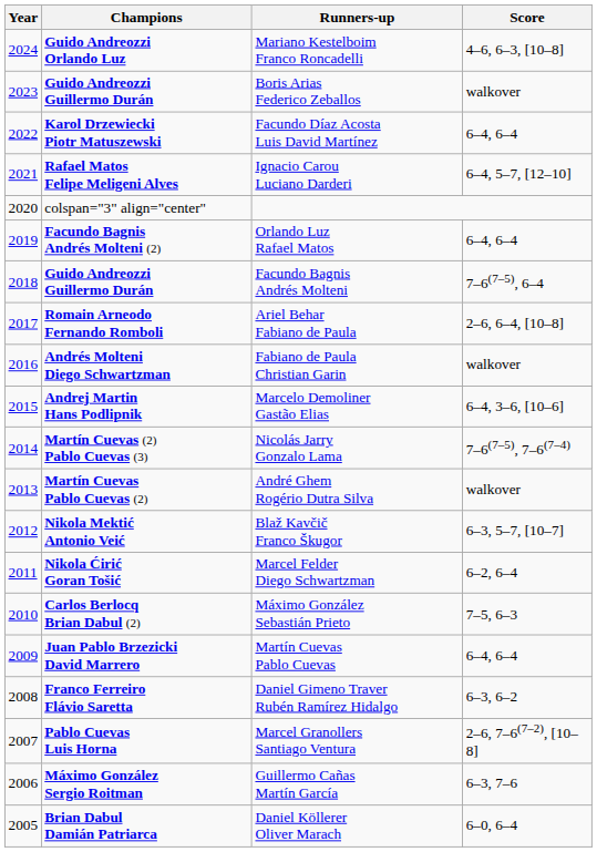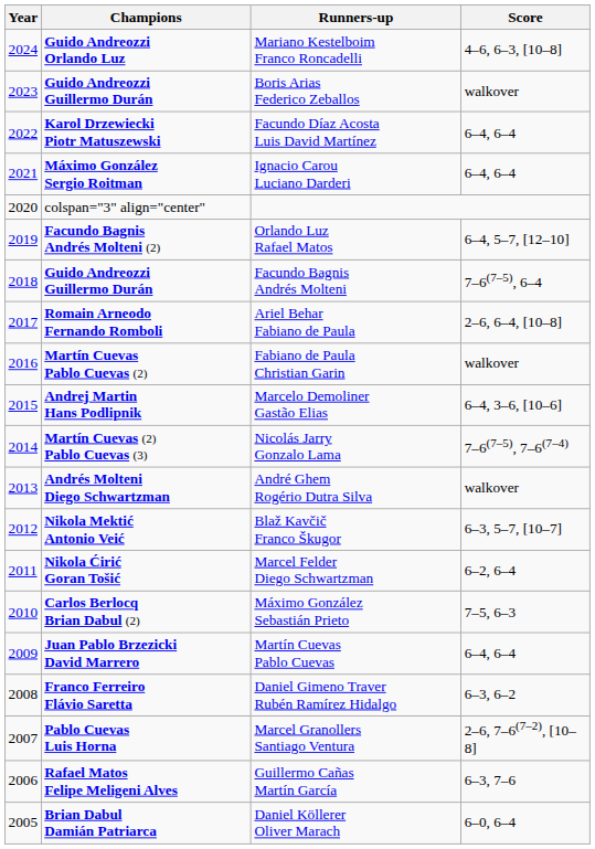Ignacio Carou Luciano Darderi | Champions: Rafael Matos Felipe Meligeni Alves -> Máximo González Sergio Roitman
Ignacio Carou Luciano Darderi | Score: 6–4, 5–7, [12–10] -> 6–4, 6–4
Orlando Luz Rafael Matos | Score: 6–4, 6–4 -> 6–4, 5–7, [12–10]
Fabiano de Paula Christian Garin | Champions: Andrés Molteni Diego Schwartzman -> Martín Cuevas Pablo Cuevas (2)
André Ghem Rogério Dutra Silva | Champions: Martín Cuevas Pablo Cuevas (2) -> Andrés Molteni Diego Schwartzman
Guillermo Cañas Martín García | Champions: Máximo González Sergio Roitman -> Rafael Matos Felipe Meligeni Alves
